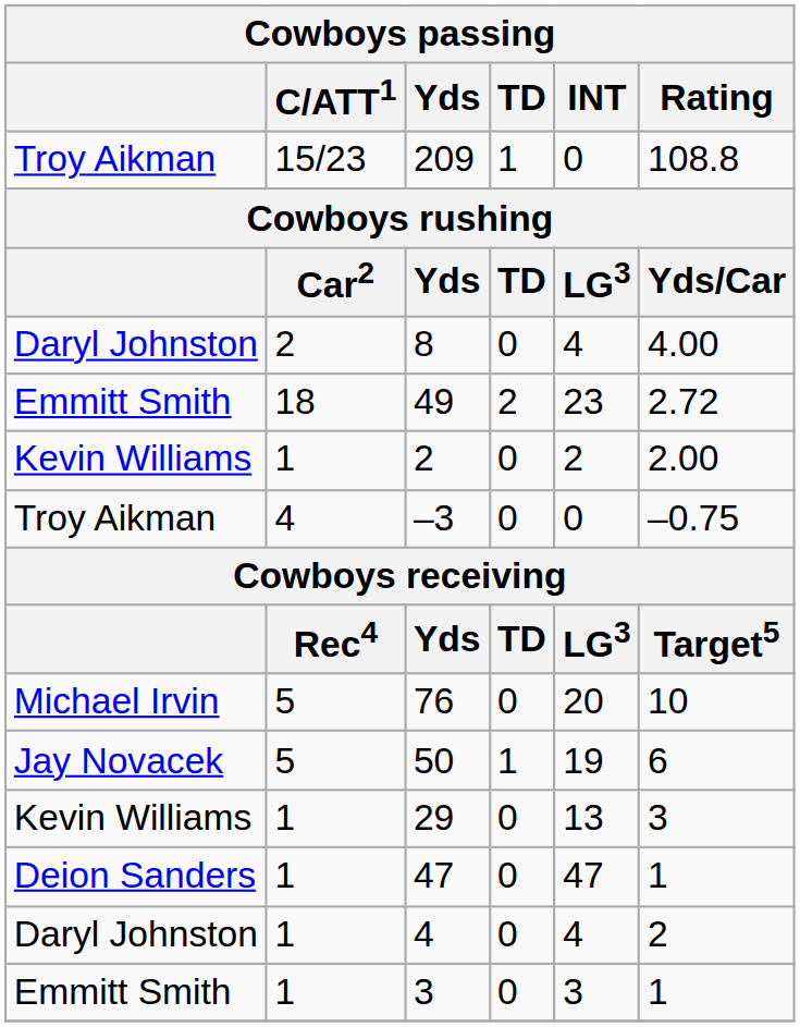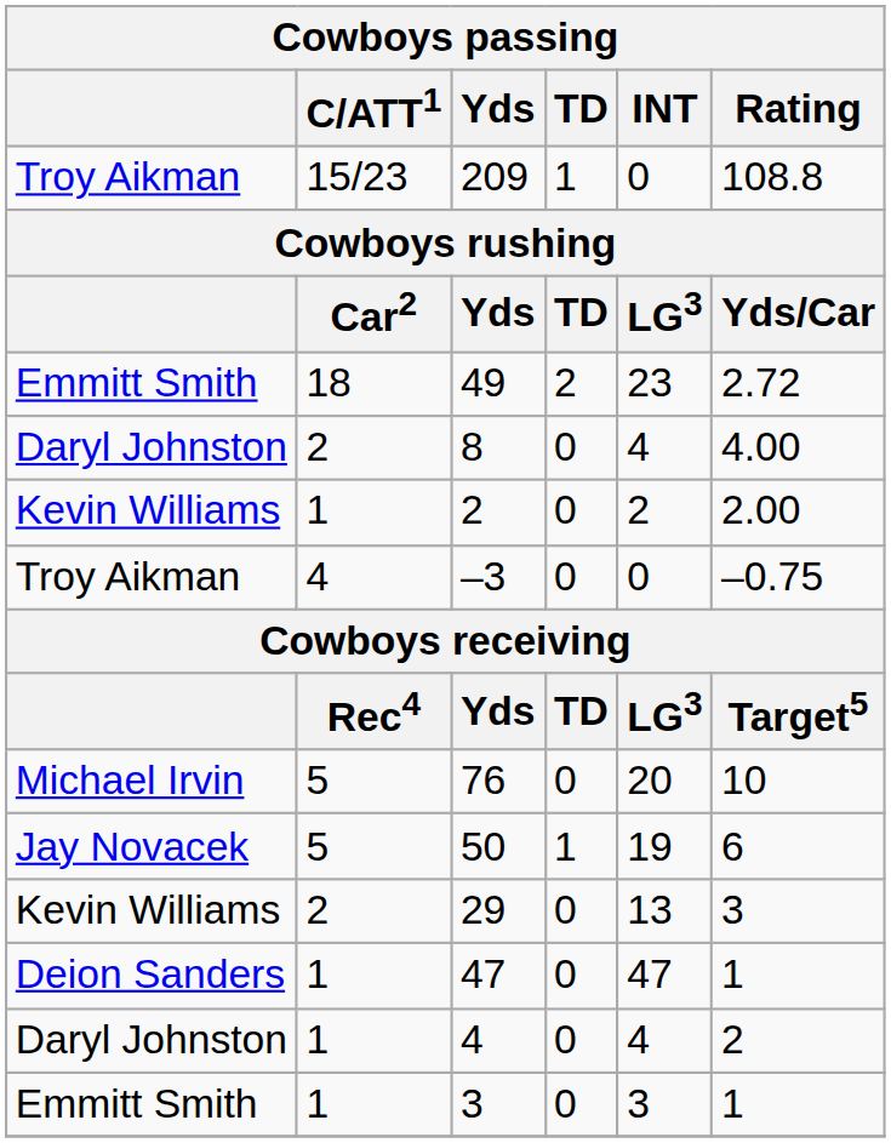rows swapped: 49 <-> 8
29 | C/ATT1: 1 -> 2
